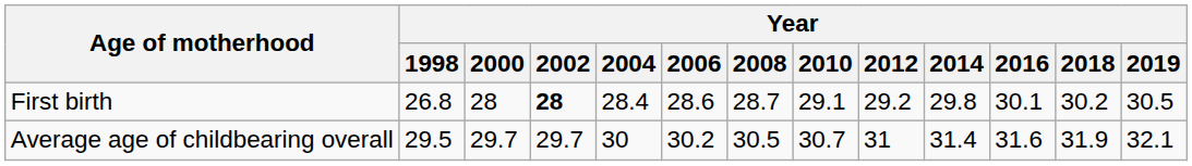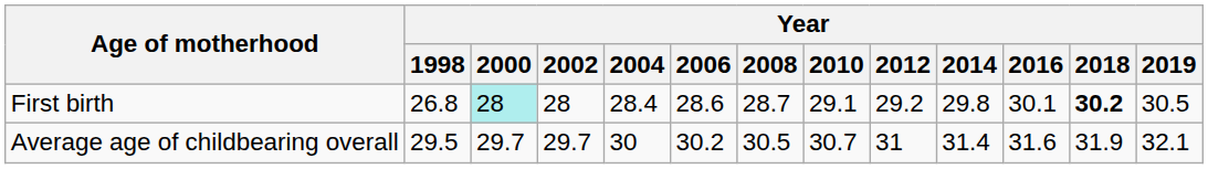First birth | Year / 2000: no background -> paleturquoise background
First birth | Year / 2002: bold -> normal
First birth | Year / 2018: normal -> bold
